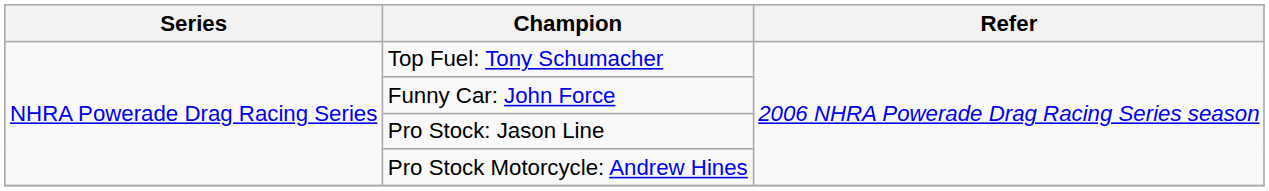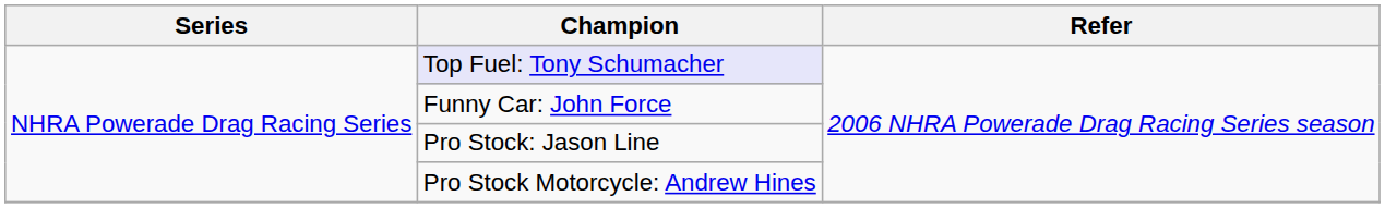Top Fuel: Tony Schumacher | Champion: no background -> lavender background
